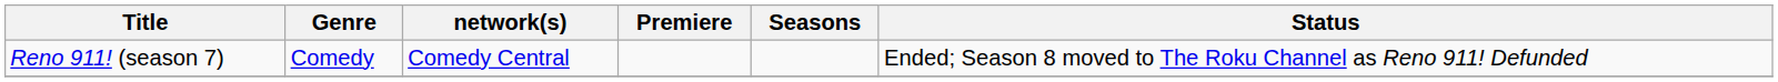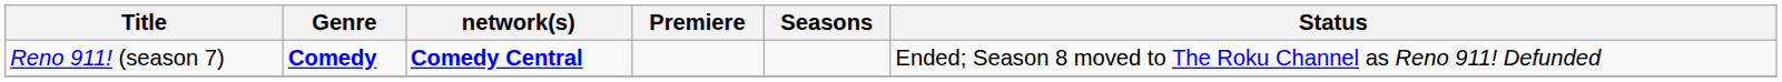Reno 911! (season 7) | Genre: normal -> bold
Reno 911! (season 7) | network(s): normal -> bold
